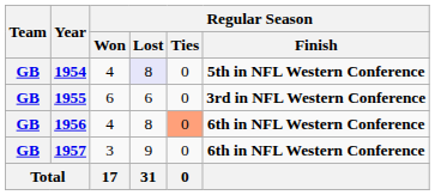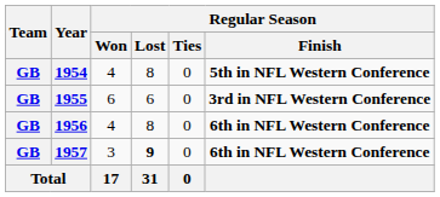1954 | Regular Season / Lost: lavender background -> no background
1956 | Regular Season / Ties: lightsalmon background -> no background
1957 | Regular Season / Lost: normal -> bold
